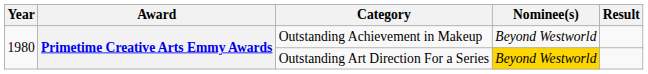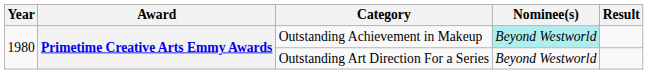Outstanding Achievement in Makeup | Nominee(s): no background -> paleturquoise background
Outstanding Art Direction For a Series | Nominee(s): gold background -> no background
